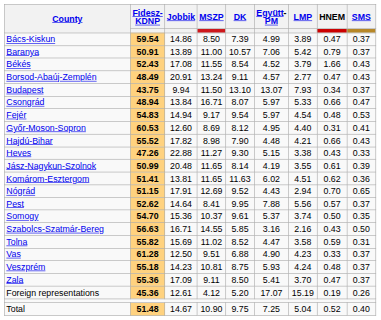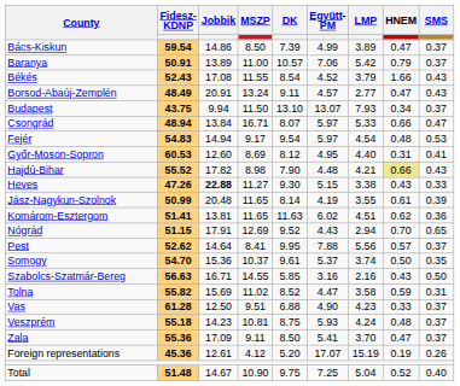Hajdú-Bihar | HNEM: no background -> khaki background
Heves | Jobbik: normal -> bold
